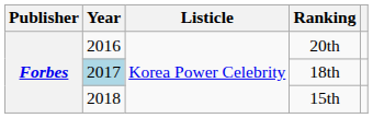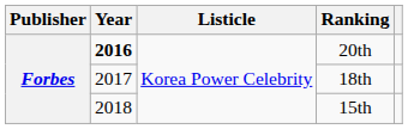20th | Year: normal -> bold
18th | Year: lightblue background -> no background
